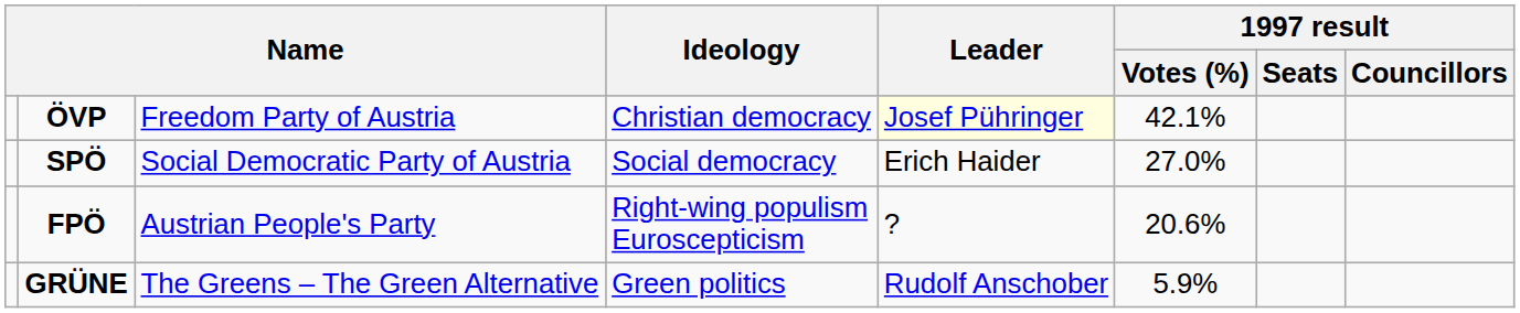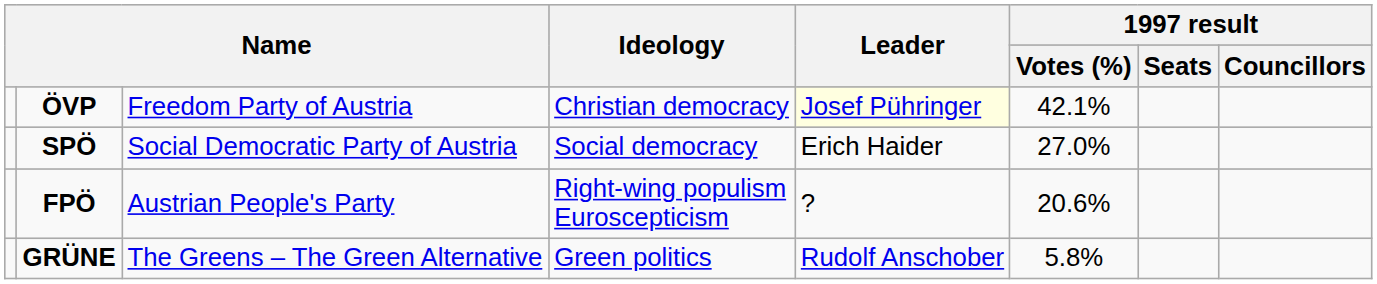GRÜNE | 1997 result / Votes (%): 5.9% -> 5.8%
